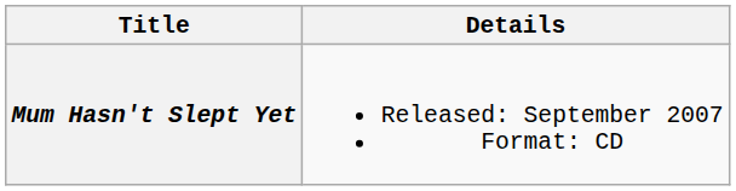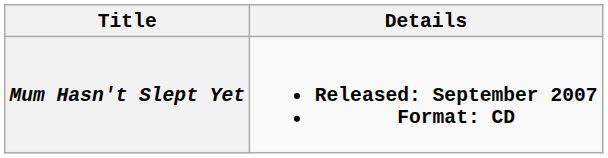Mum Hasn't Slept Yet | Details: normal -> bold
